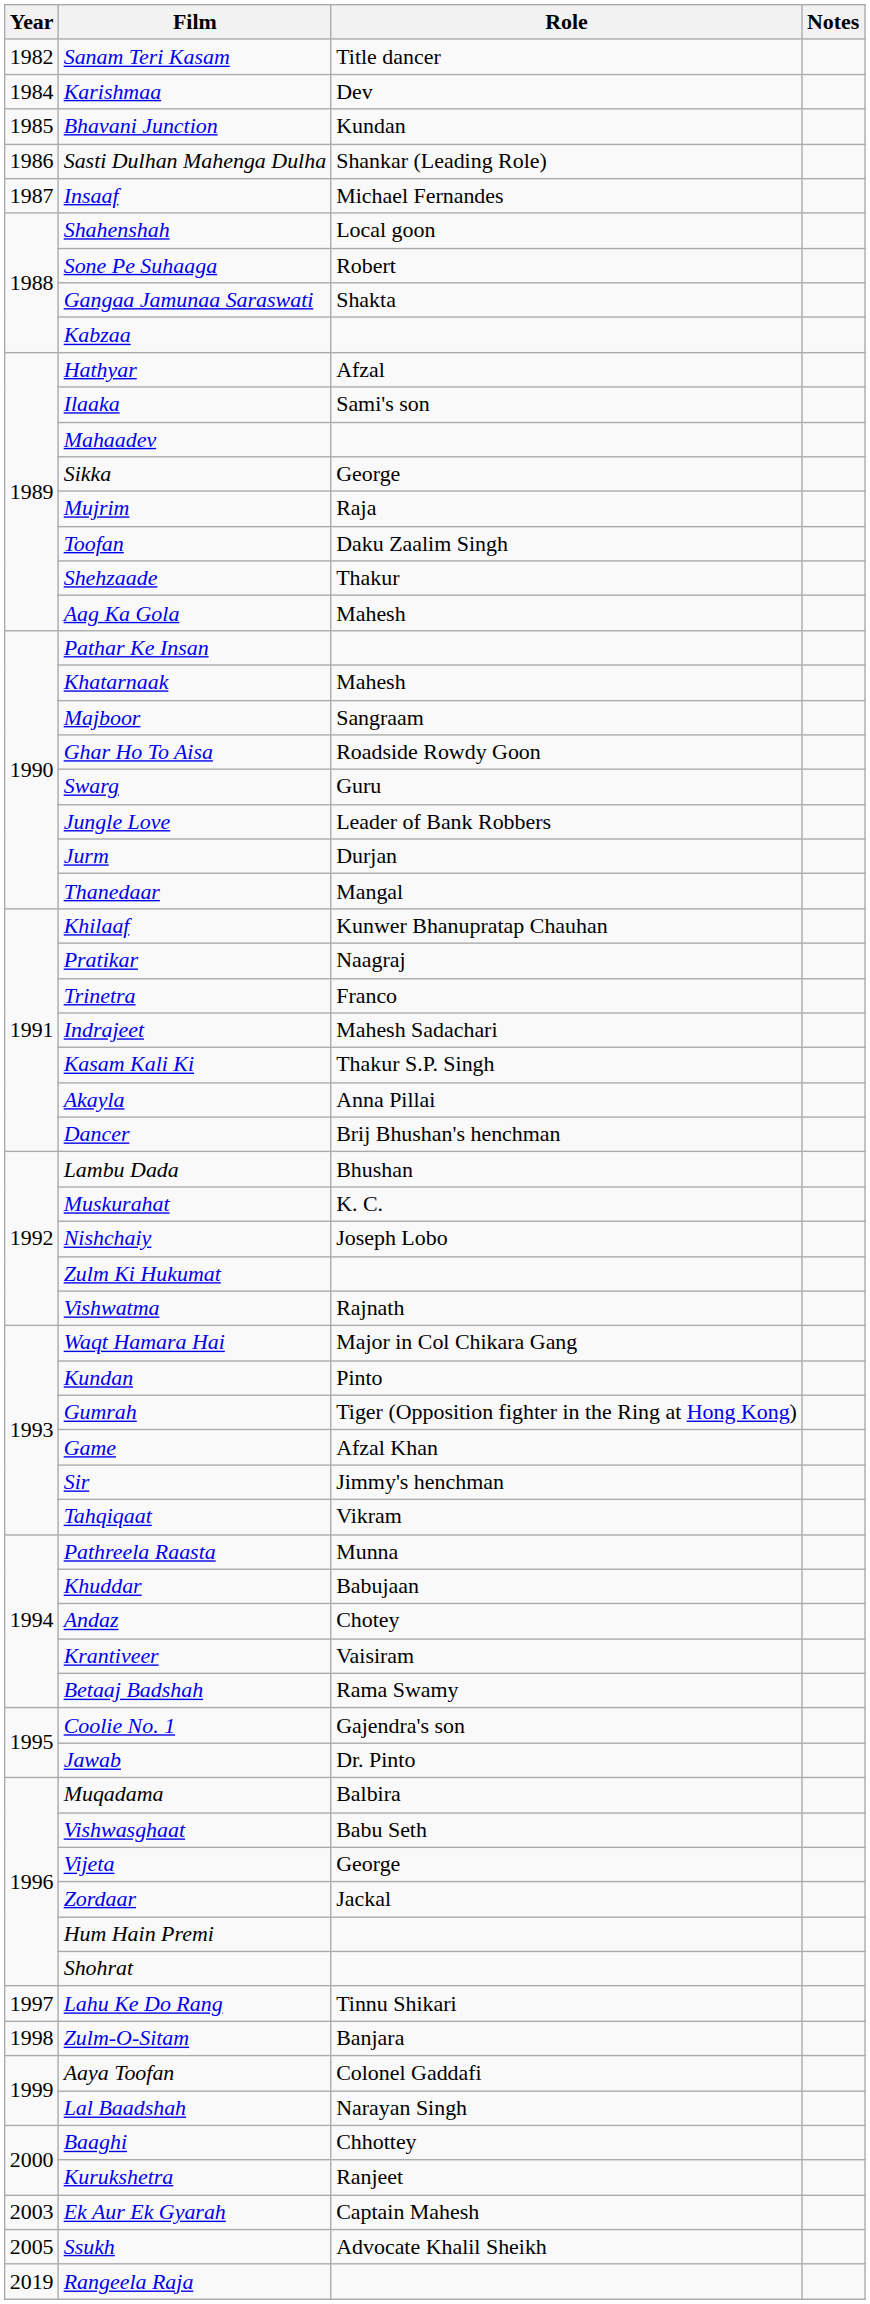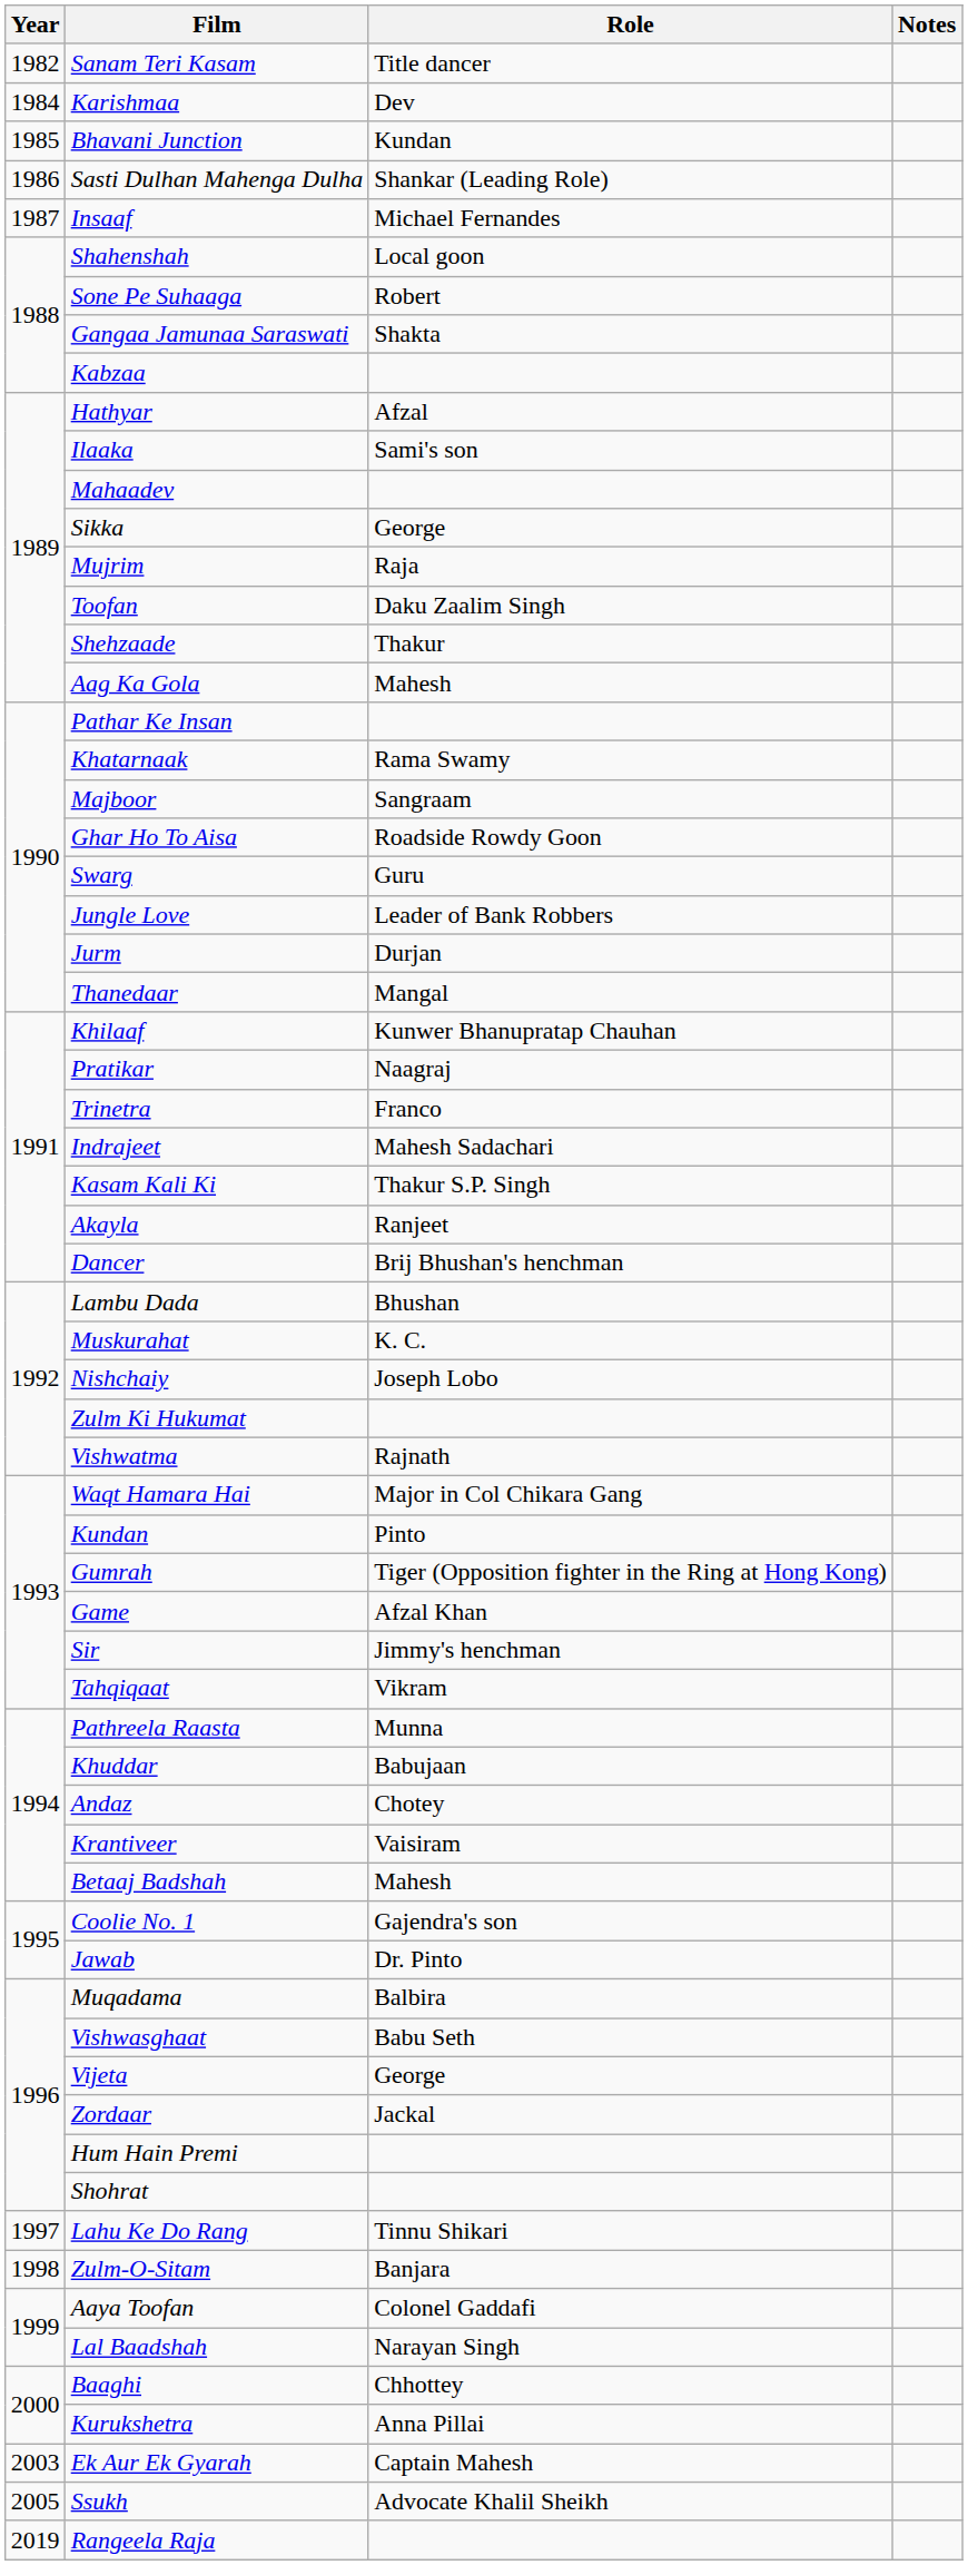Khatarnaak | Role: Mahesh -> Rama Swamy
Akayla | Role: Anna Pillai -> Ranjeet
Betaaj Badshah | Role: Rama Swamy -> Mahesh
Kurukshetra | Role: Ranjeet -> Anna Pillai
